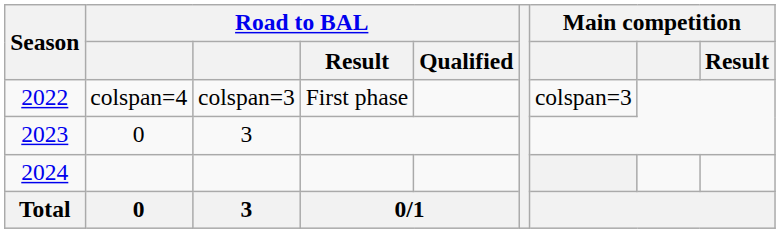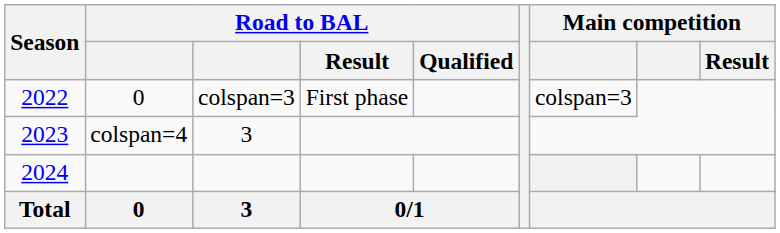2022 | column 2: colspan=4 -> 0
2023 | column 2: 0 -> colspan=4
